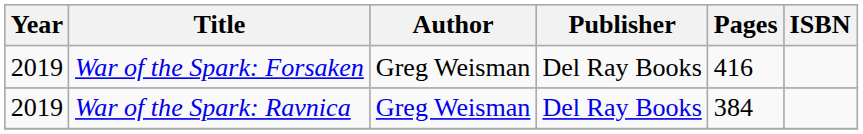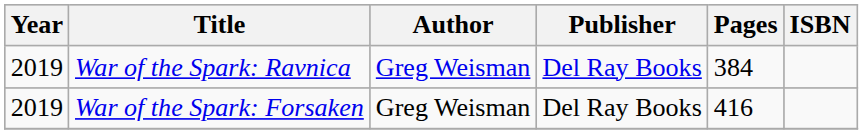rows swapped: War of the Spark: Ravnica <-> War of the Spark: Forsaken
